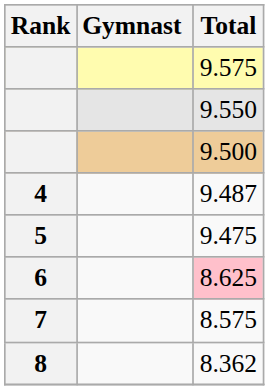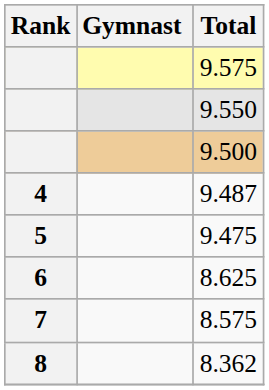8.625 | Total: pink background -> no background
